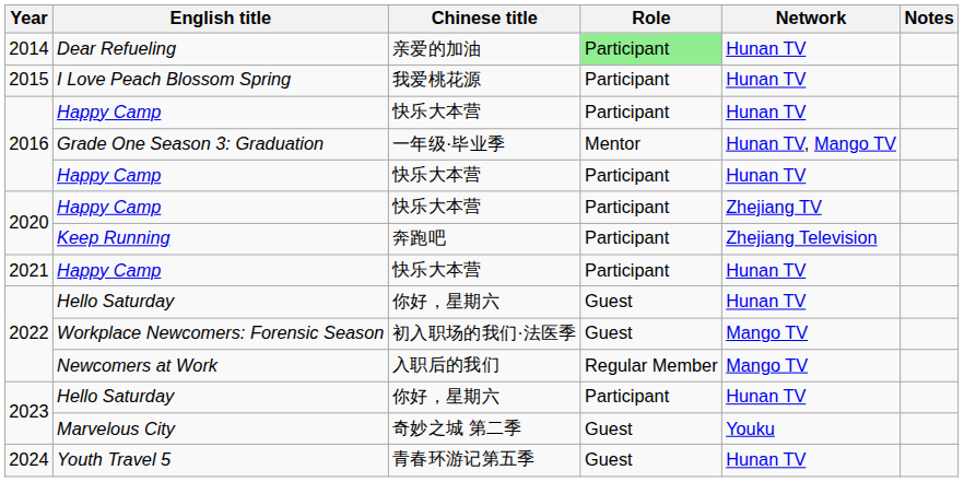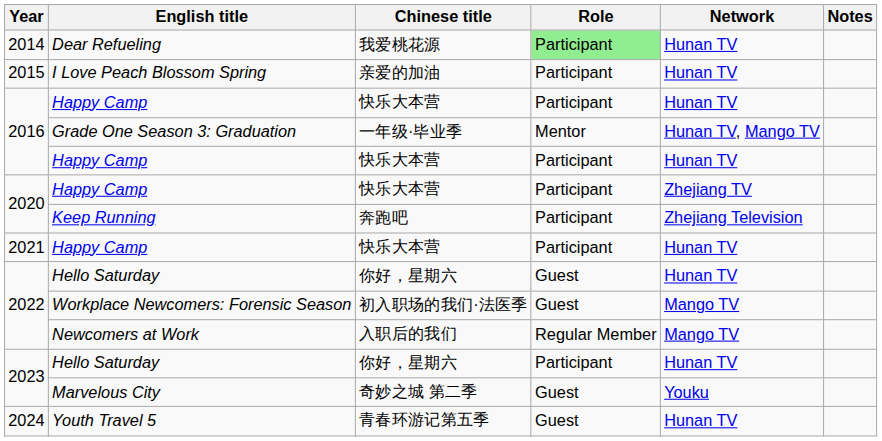Dear Refueling | Chinese title: 亲爱的加油 -> 我爱桃花源
I Love Peach Blossom Spring | Chinese title: 我爱桃花源 -> 亲爱的加油
